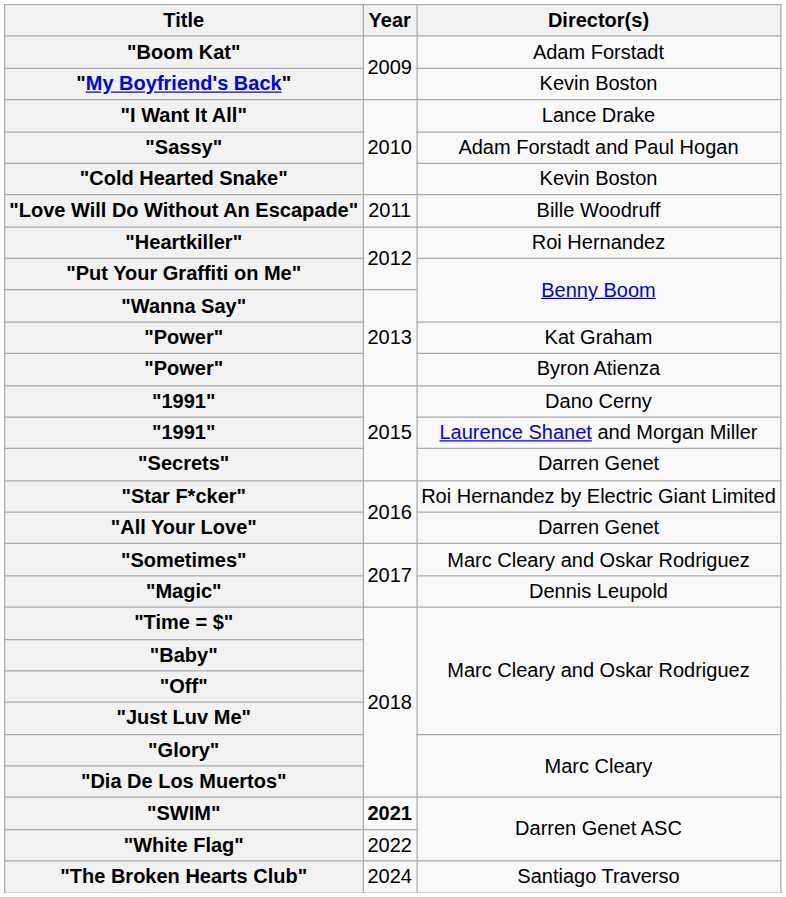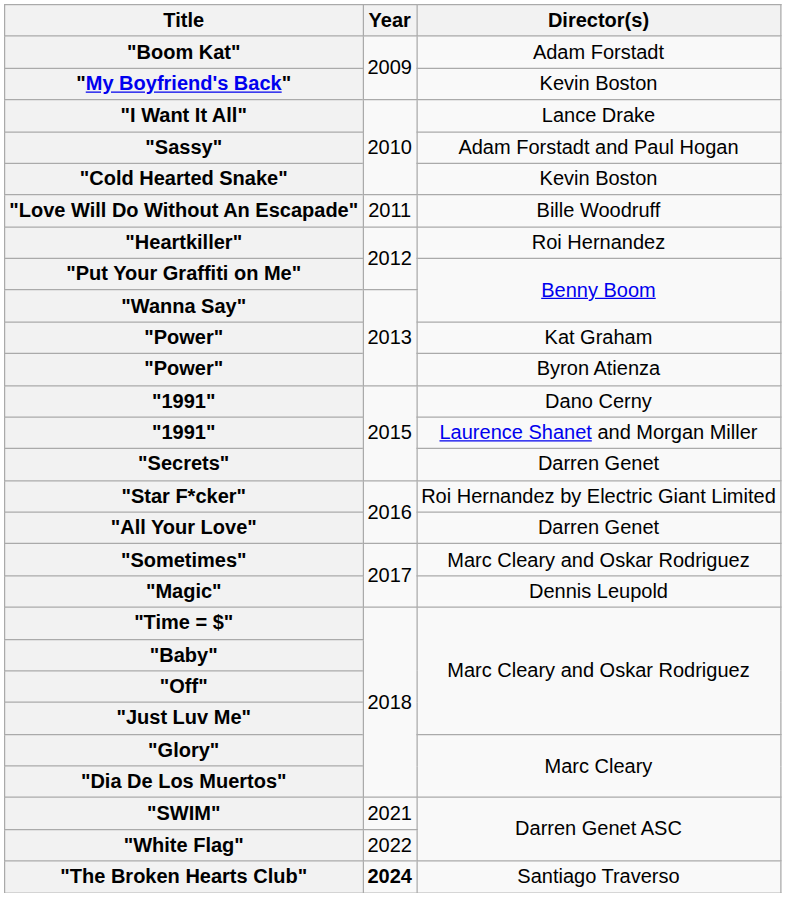"SWIM" | Year: bold -> normal
"The Broken Hearts Club" | Year: normal -> bold
